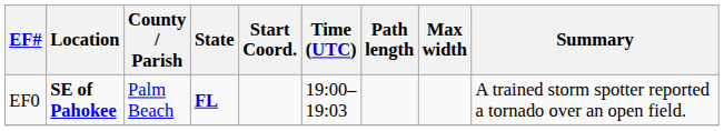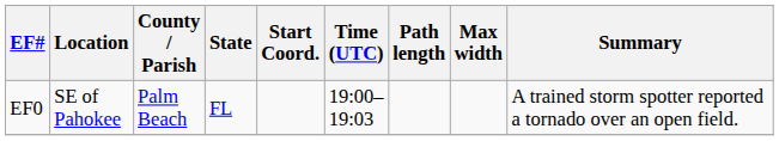EF0 | Location: bold -> normal
EF0 | State: bold -> normal
